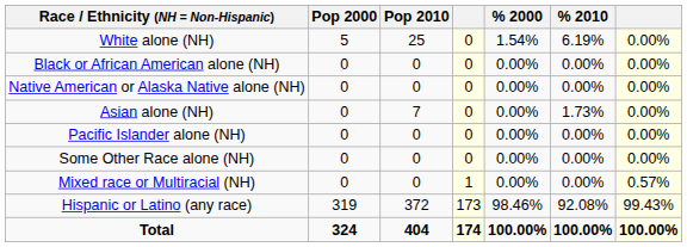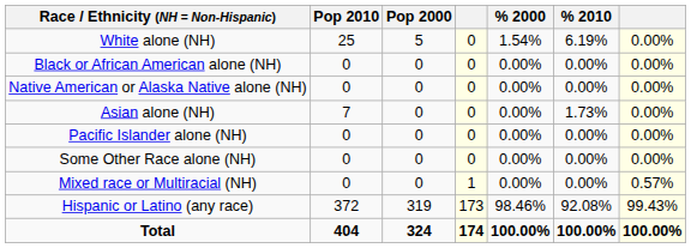columns swapped: Pop 2000 <-> Pop 2010
